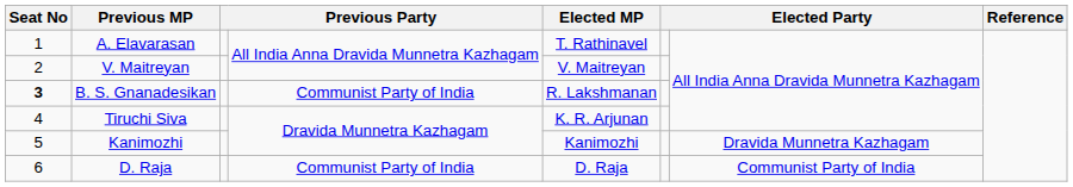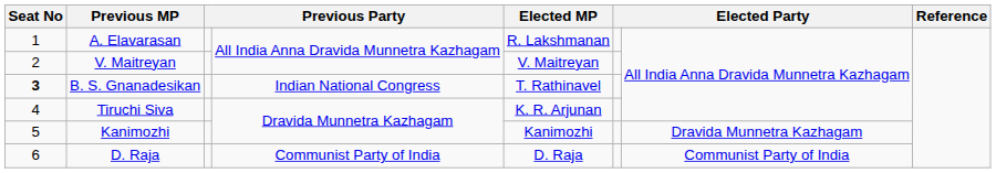A. Elavarasan | Elected MP: T. Rathinavel -> R. Lakshmanan
B. S. Gnanadesikan | column 4: Communist Party of India -> Indian National Congress
B. S. Gnanadesikan | Elected MP: R. Lakshmanan -> T. Rathinavel
